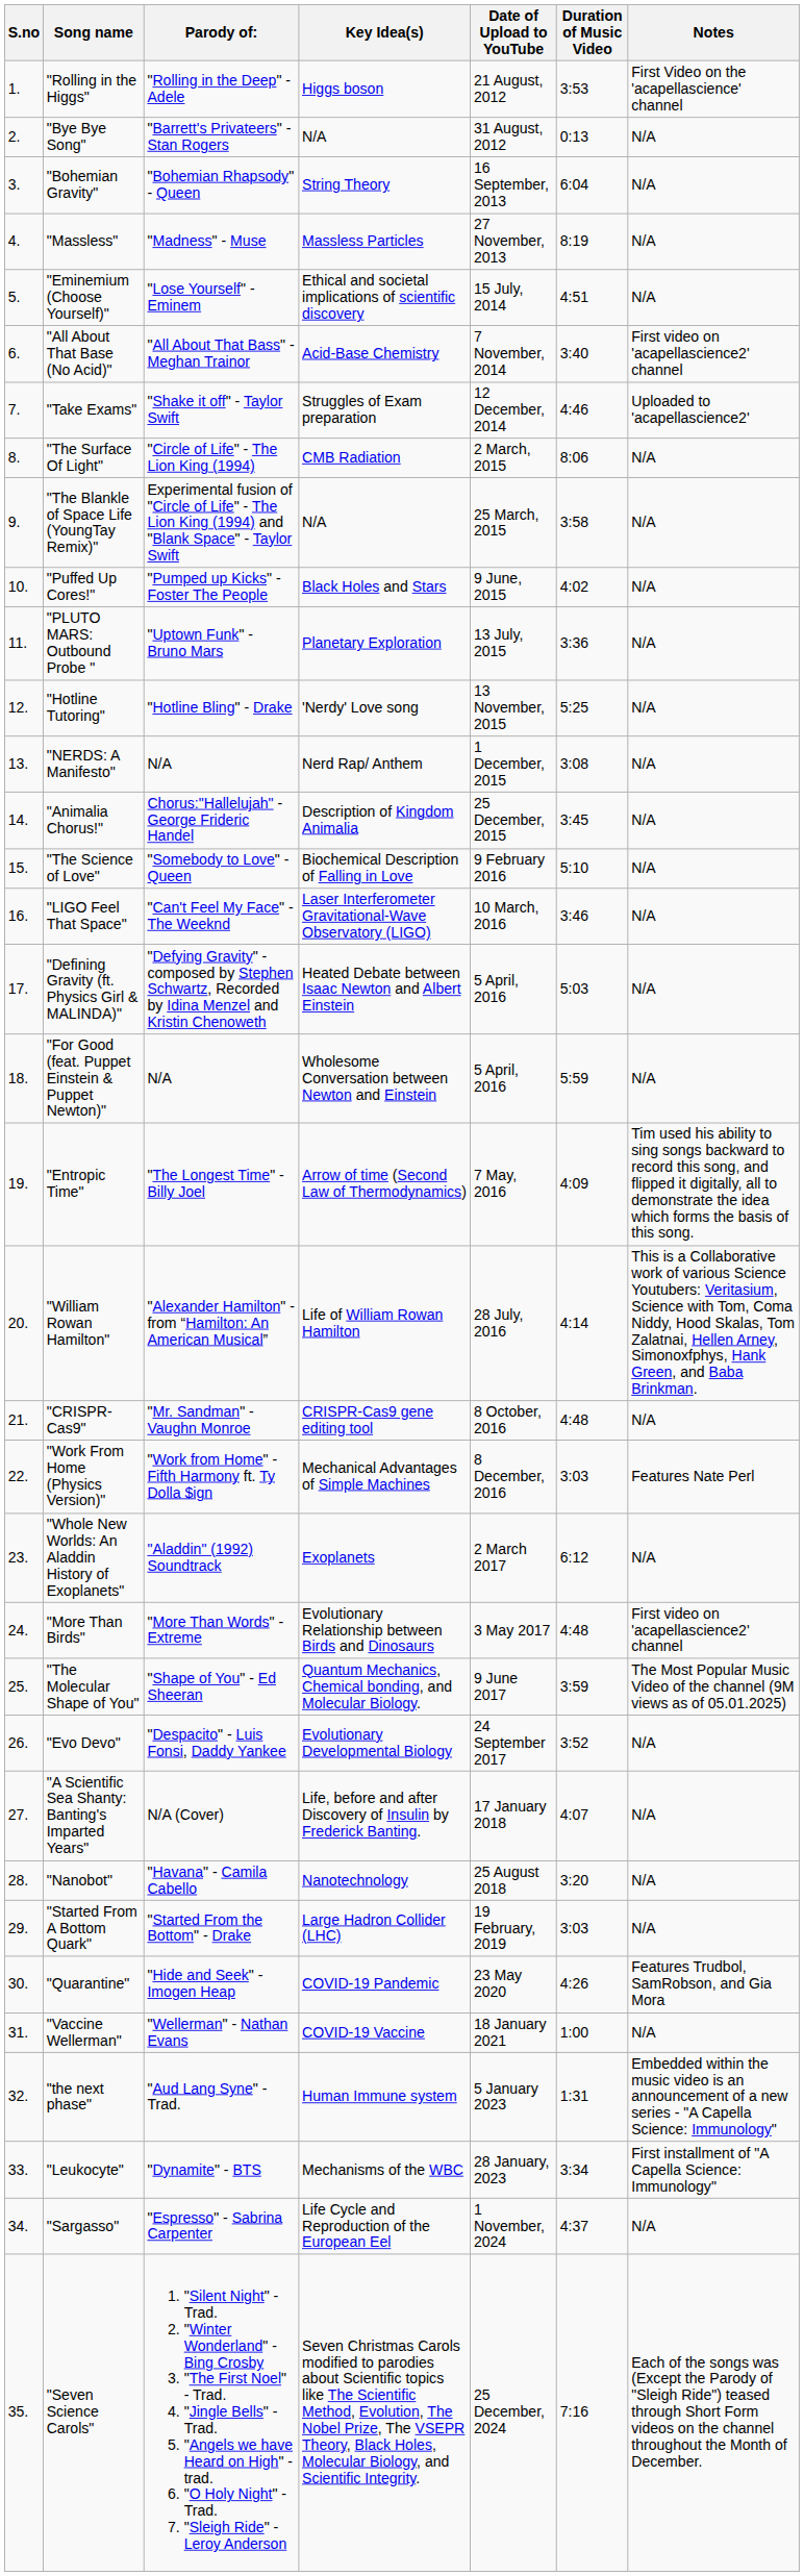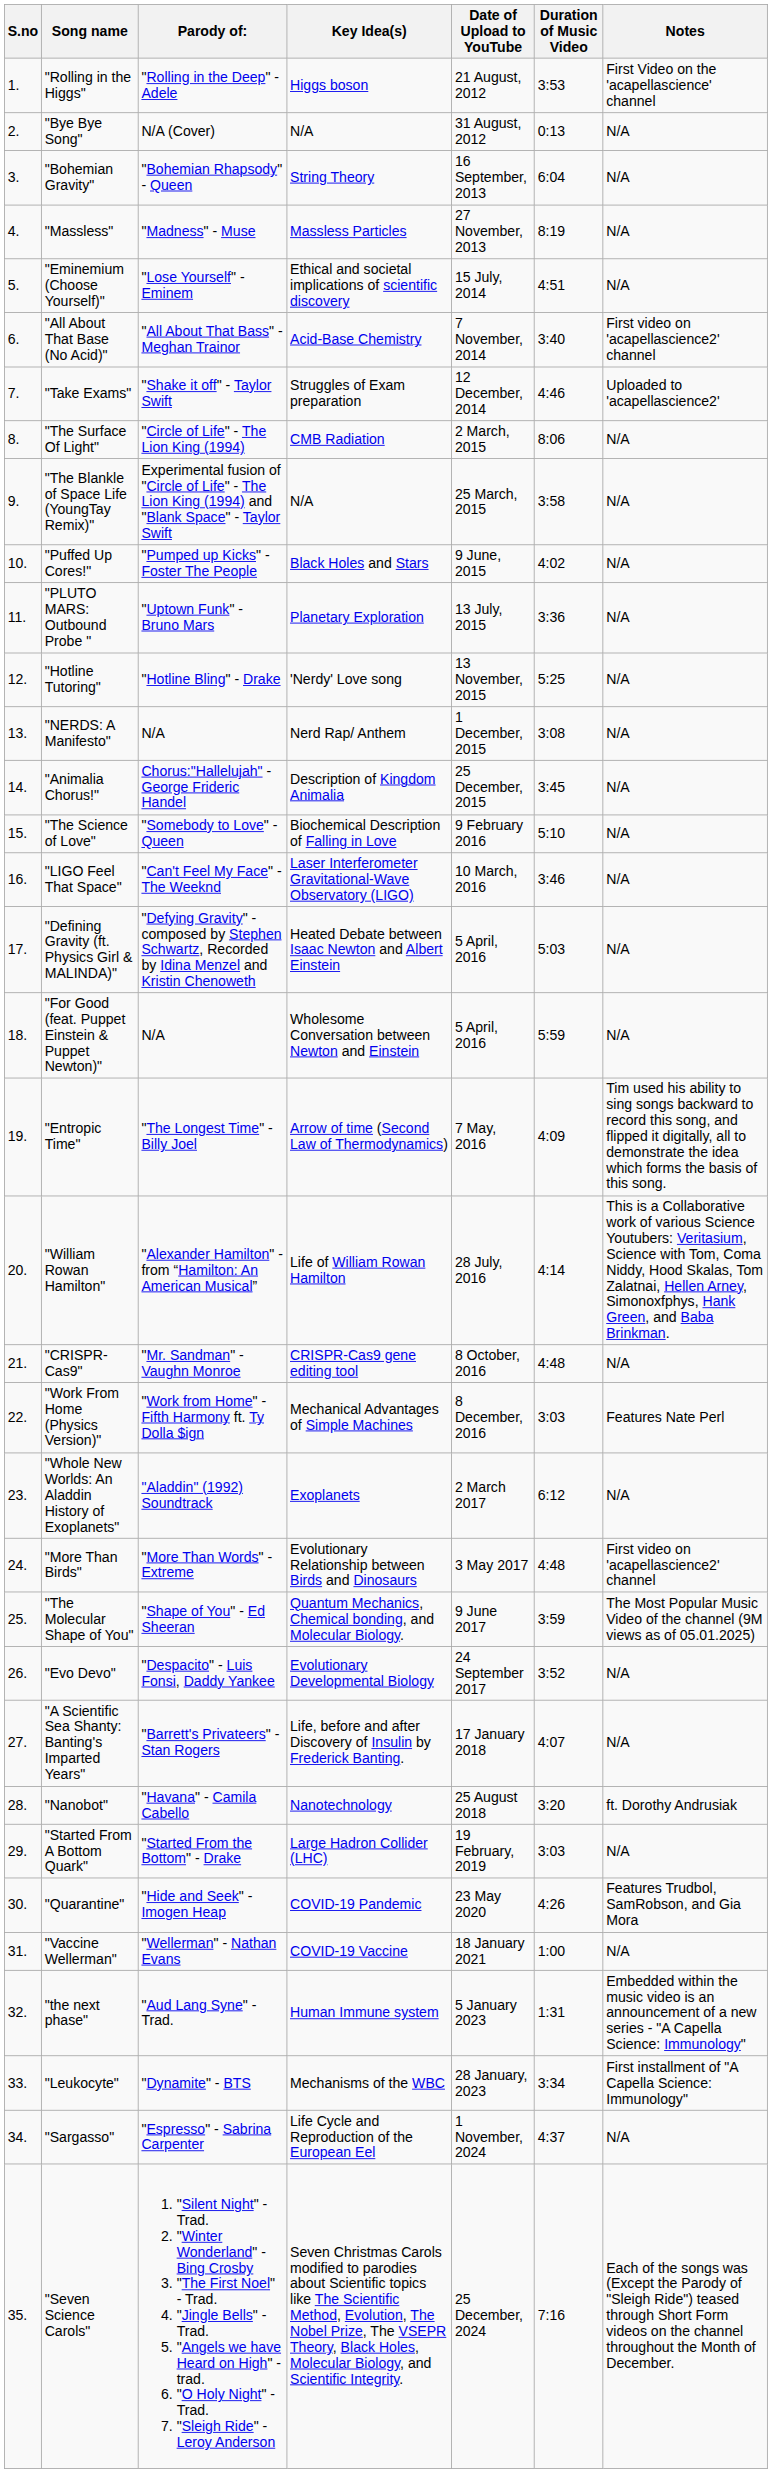"Bye Bye Song" | Parody of:: "Barrett's Privateers" - Stan Rogers -> N/A (Cover)
"A Scientific Sea Shanty: Banting's Imparted Years" | Parody of:: N/A (Cover) -> "Barrett's Privateers" - Stan Rogers
"Nanobot" | Notes: N/A -> ft. Dorothy Andrusiak
